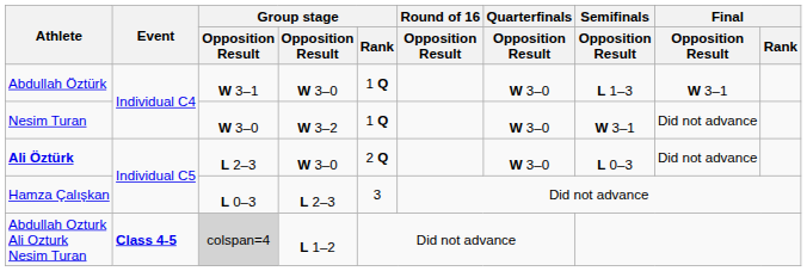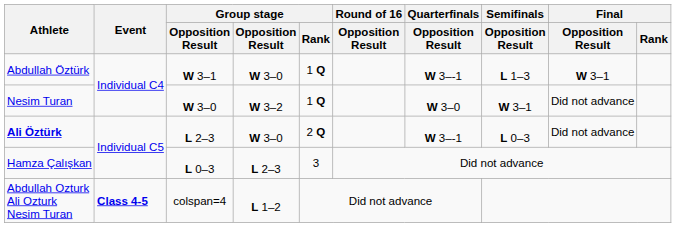Abdullah Öztürk | Quarterfinals / Opposition Result: W 3–0 -> W 3–-1
Ali Öztürk | Quarterfinals / Opposition Result: W 3–0 -> W 3–-1
Abdullah Ozturk Ali Ozturk Nesim Turan | column 3: lightgrey background -> no background
